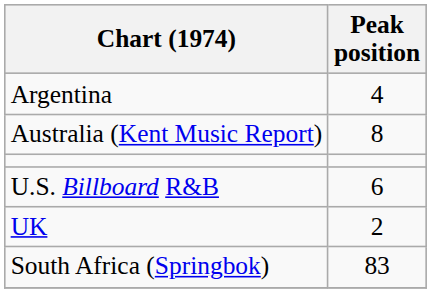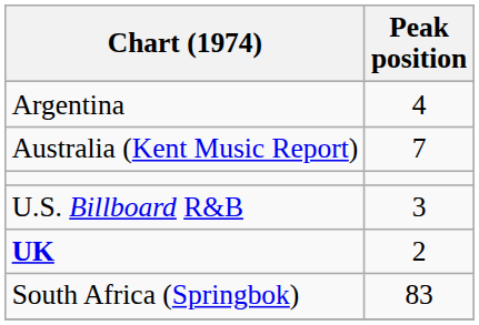row 3 | Peak position: 8 -> 7
row 5 | Peak position: 6 -> 3
row 6 | Chart (1974): normal -> bold
